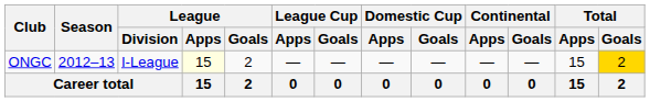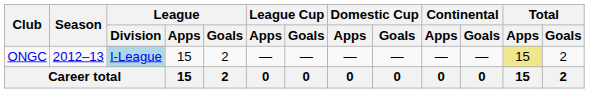ONGC | League / Division: no background -> lightblue background
ONGC | League / Apps: lightyellow background -> no background
ONGC | Total / Apps: no background -> khaki background
ONGC | Total / Goals: gold background -> no background
